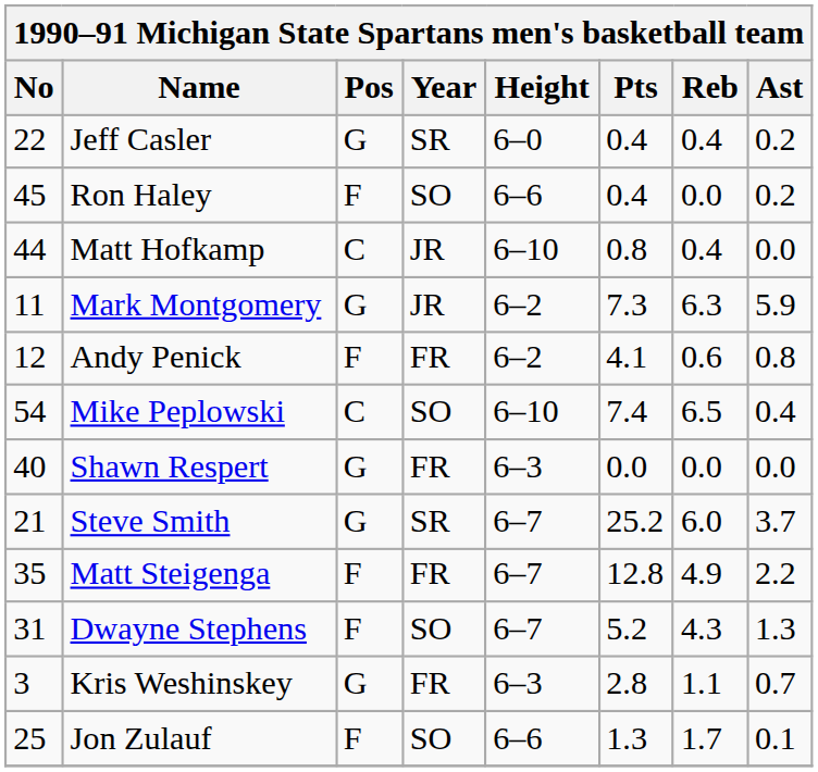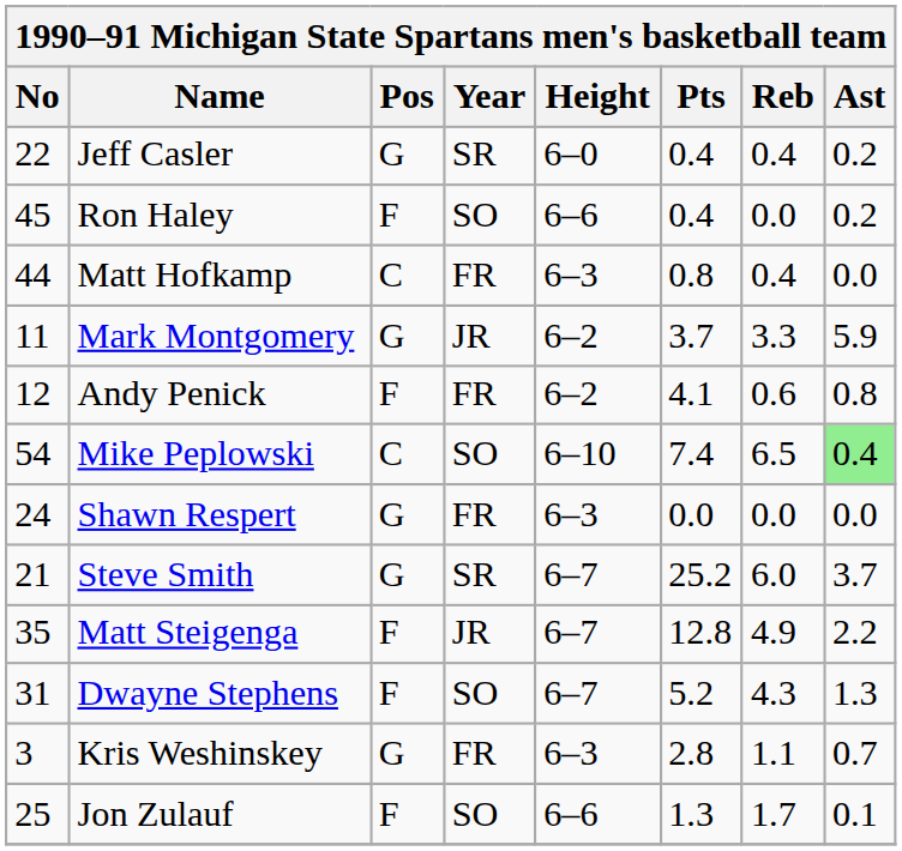Matt Hofkamp | Year: JR -> FR
Matt Hofkamp | Height: 6–10 -> 6–3
Mark Montgomery | Pts: 7.3 -> 3.7
Mark Montgomery | Reb: 6.3 -> 3.3
Mike Peplowski | Ast: no background -> lightgreen background
Shawn Respert | No: 40 -> 24
Matt Steigenga | Year: FR -> JR
